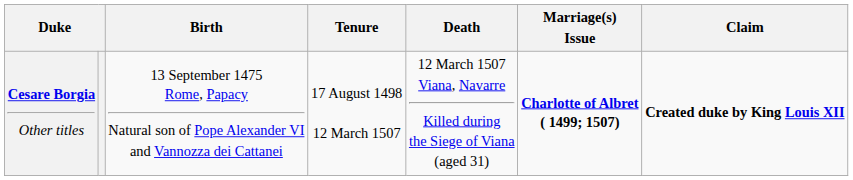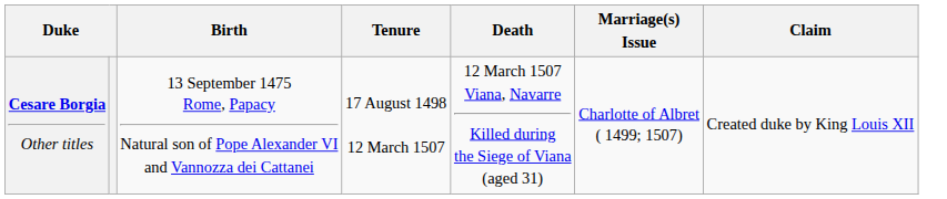Cesare Borgia Other titles | Marriage(s) Issue: bold -> normal
Cesare Borgia Other titles | Claim: bold -> normal
